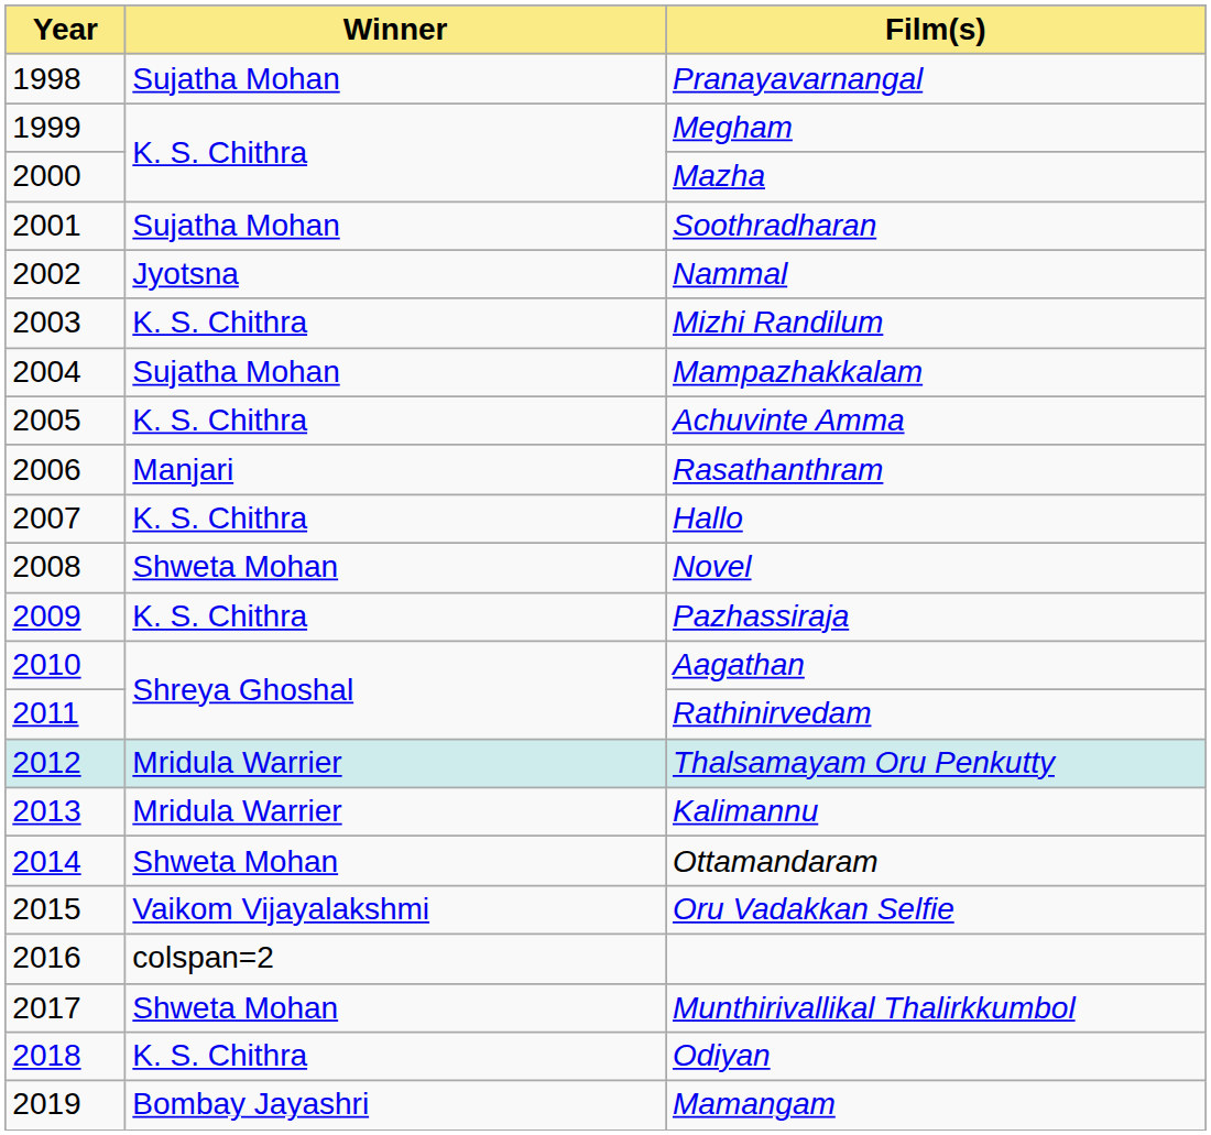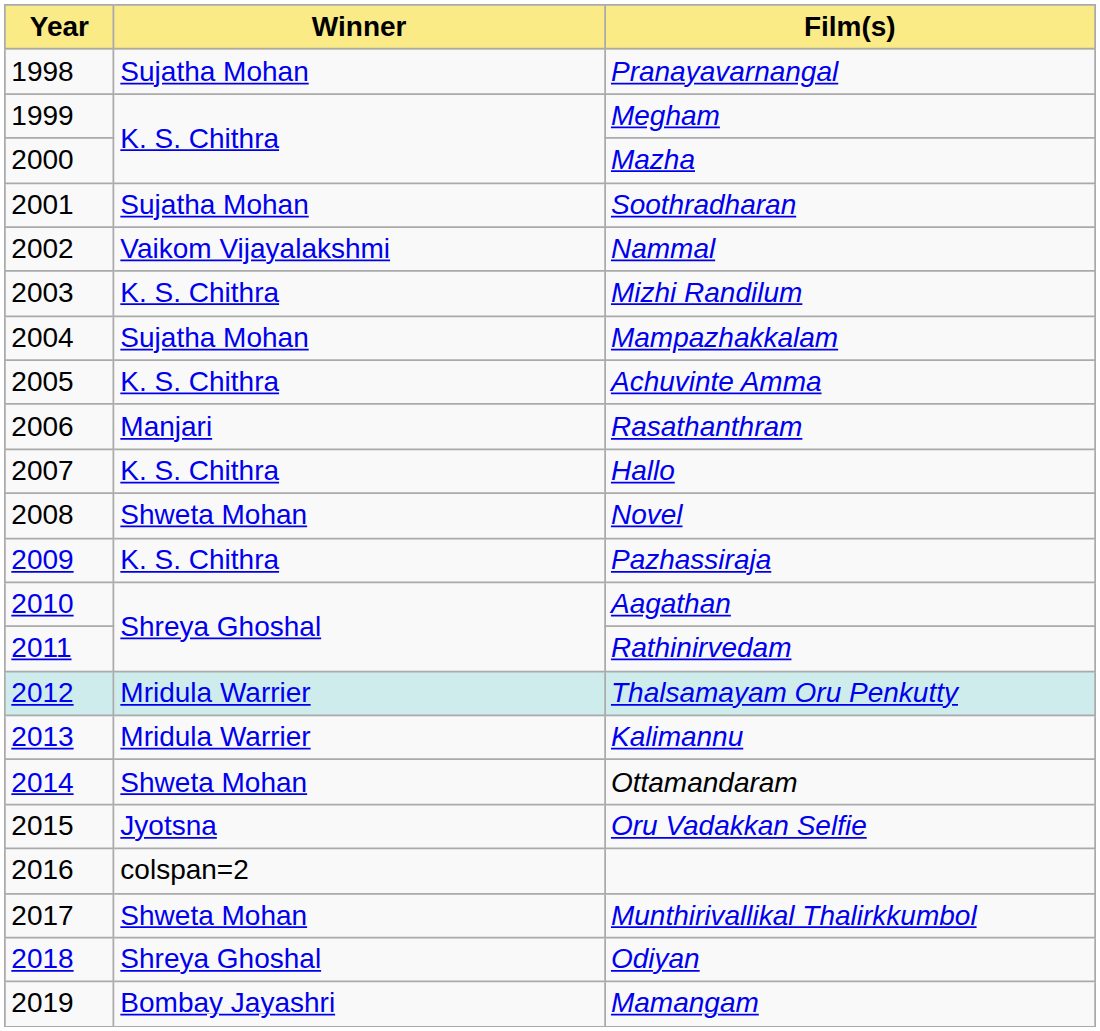Nammal | Winner: Jyotsna -> Vaikom Vijayalakshmi
Oru Vadakkan Selfie | Winner: Vaikom Vijayalakshmi -> Jyotsna
Odiyan | Winner: K. S. Chithra -> Shreya Ghoshal
